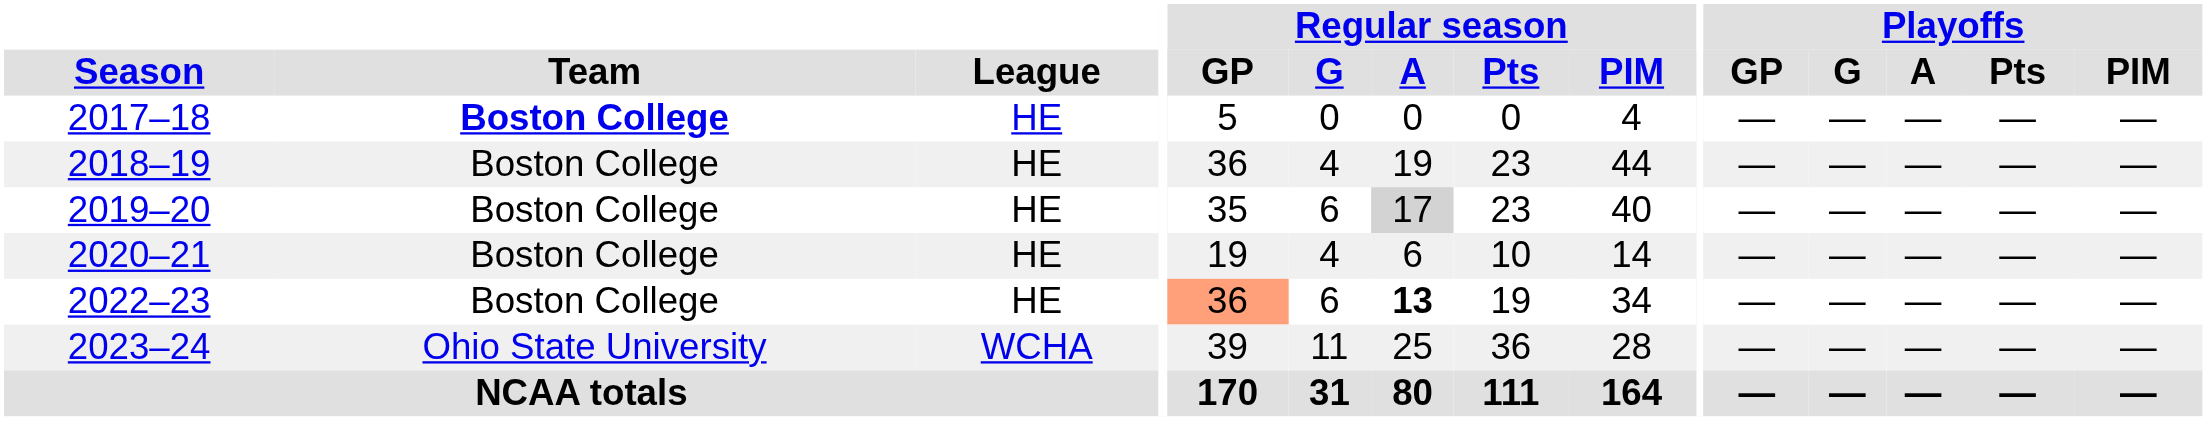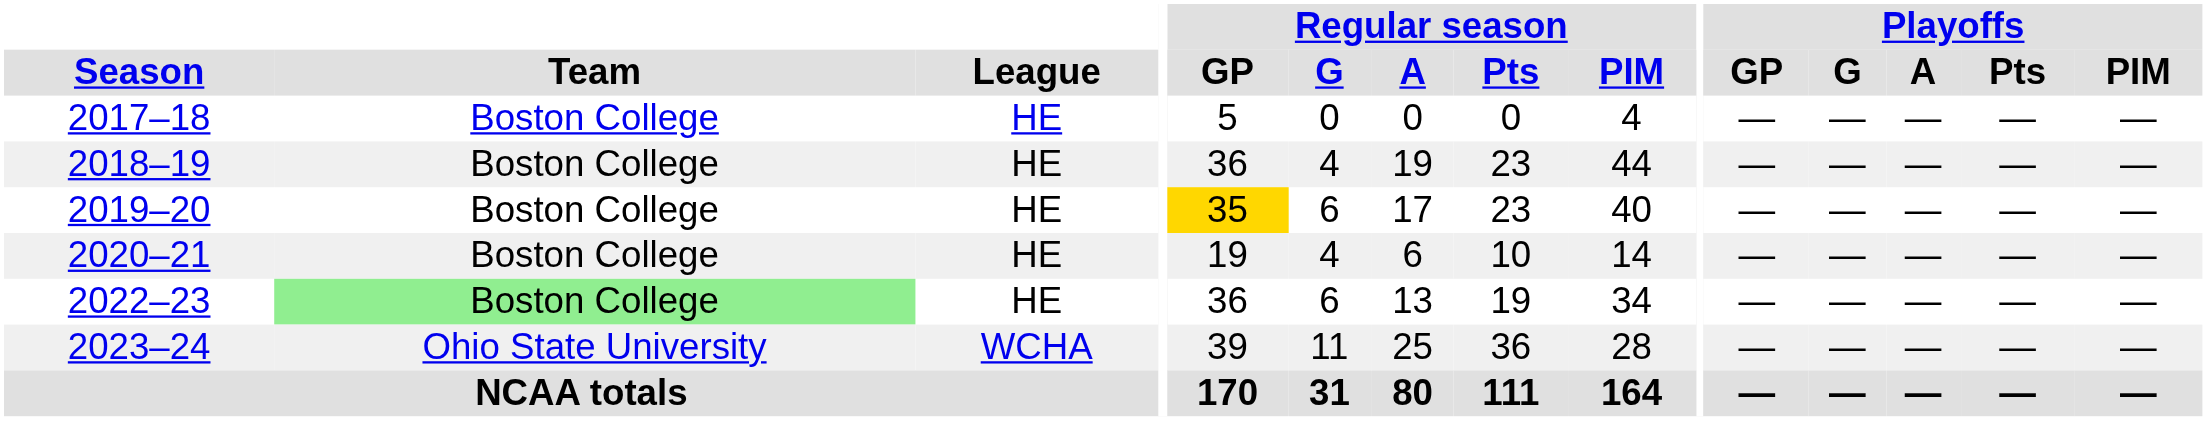2017–18 | Team: bold -> normal
2019–20 | Regular season / GP: no background -> gold background
2019–20 | Regular season / A: lightgrey background -> no background
2022–23 | Team: no background -> lightgreen background
2022–23 | Regular season / GP: lightsalmon background -> no background
2022–23 | Regular season / A: bold -> normal
